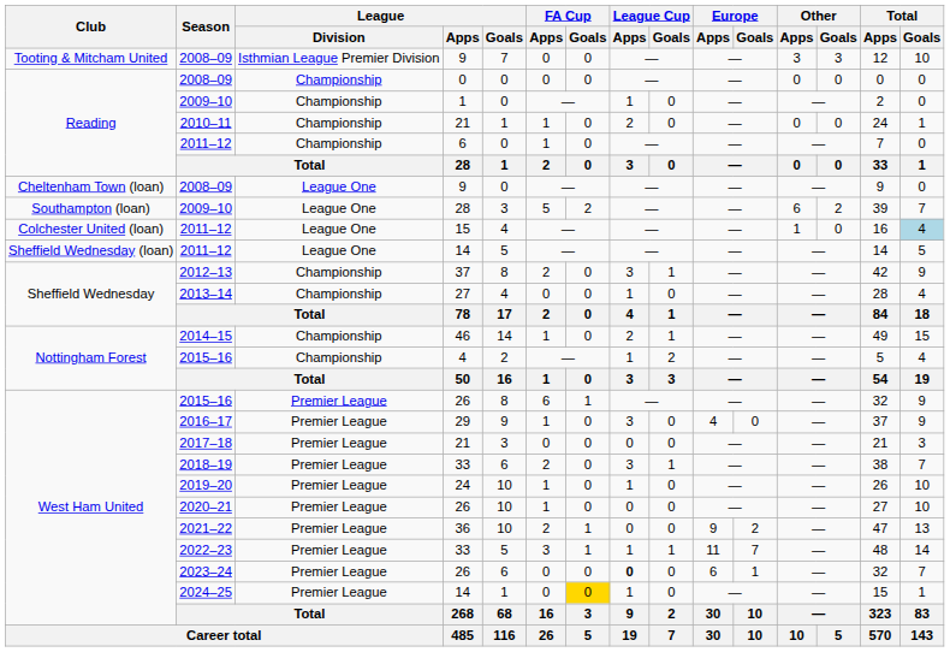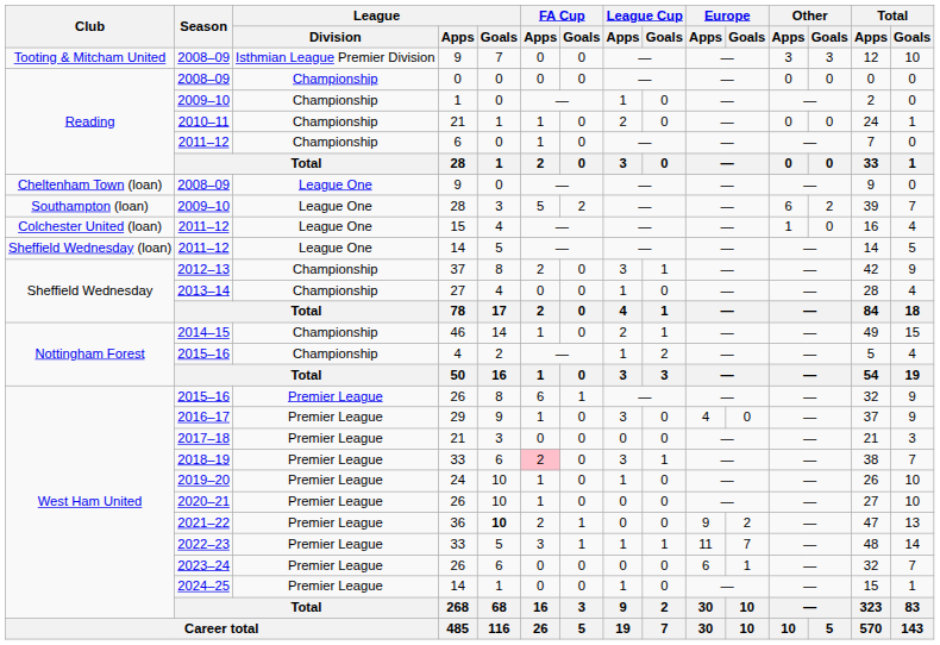Colchester United (loan) / 2011–12 | Total / Goals: lightblue background -> no background
2018–19 | FA Cup / Apps: no background -> pink background
2021–22 | League / Goals: normal -> bold
2023–24 | League Cup / Apps: bold -> normal
2024–25 | FA Cup / Goals: gold background -> no background
